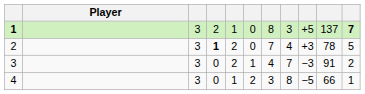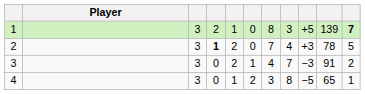row 2 | column 1: bold -> normal
row 2 | column 10: 137 -> 139
row 5 | column 10: 66 -> 65
